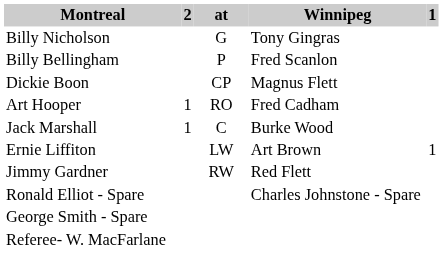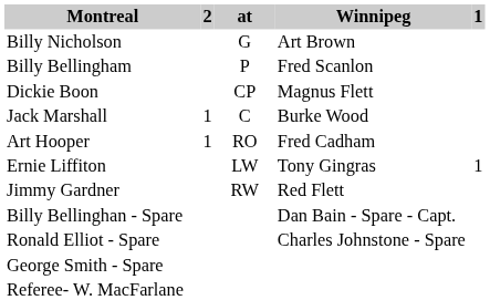Billy Nicholson | Winnipeg: Tony Gingras -> Art Brown
rows swapped: Art Hooper <-> Jack Marshall
Ernie Liffiton | Winnipeg: Art Brown -> Tony Gingras
+ row: Billy Bellinghan - Spare | Dan Bain - Spare - Capt.
